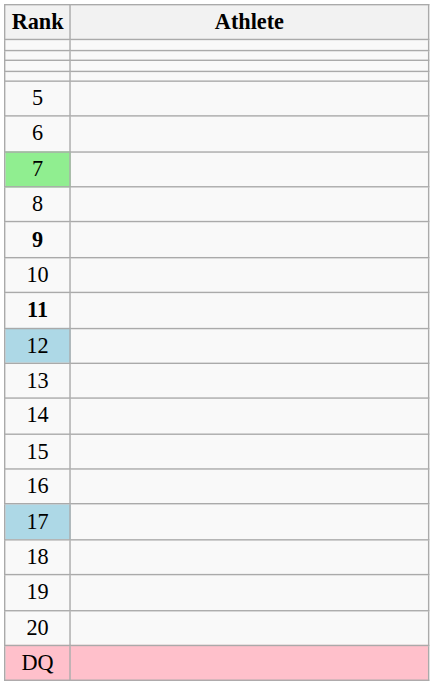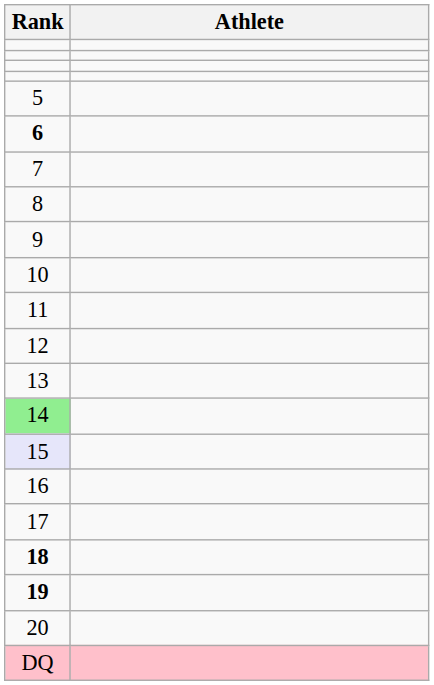row 7 | Rank: normal -> bold
row 8 | Rank: lightgreen background -> no background
row 10 | Rank: bold -> normal
row 12 | Rank: bold -> normal
row 13 | Rank: lightblue background -> no background
row 15 | Rank: no background -> lightgreen background
row 16 | Rank: no background -> lavender background
row 18 | Rank: lightblue background -> no background
row 19 | Rank: normal -> bold
row 20 | Rank: normal -> bold
